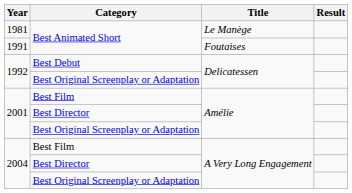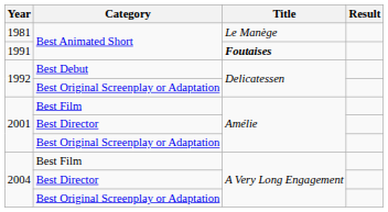1991 | Title: normal -> bold
